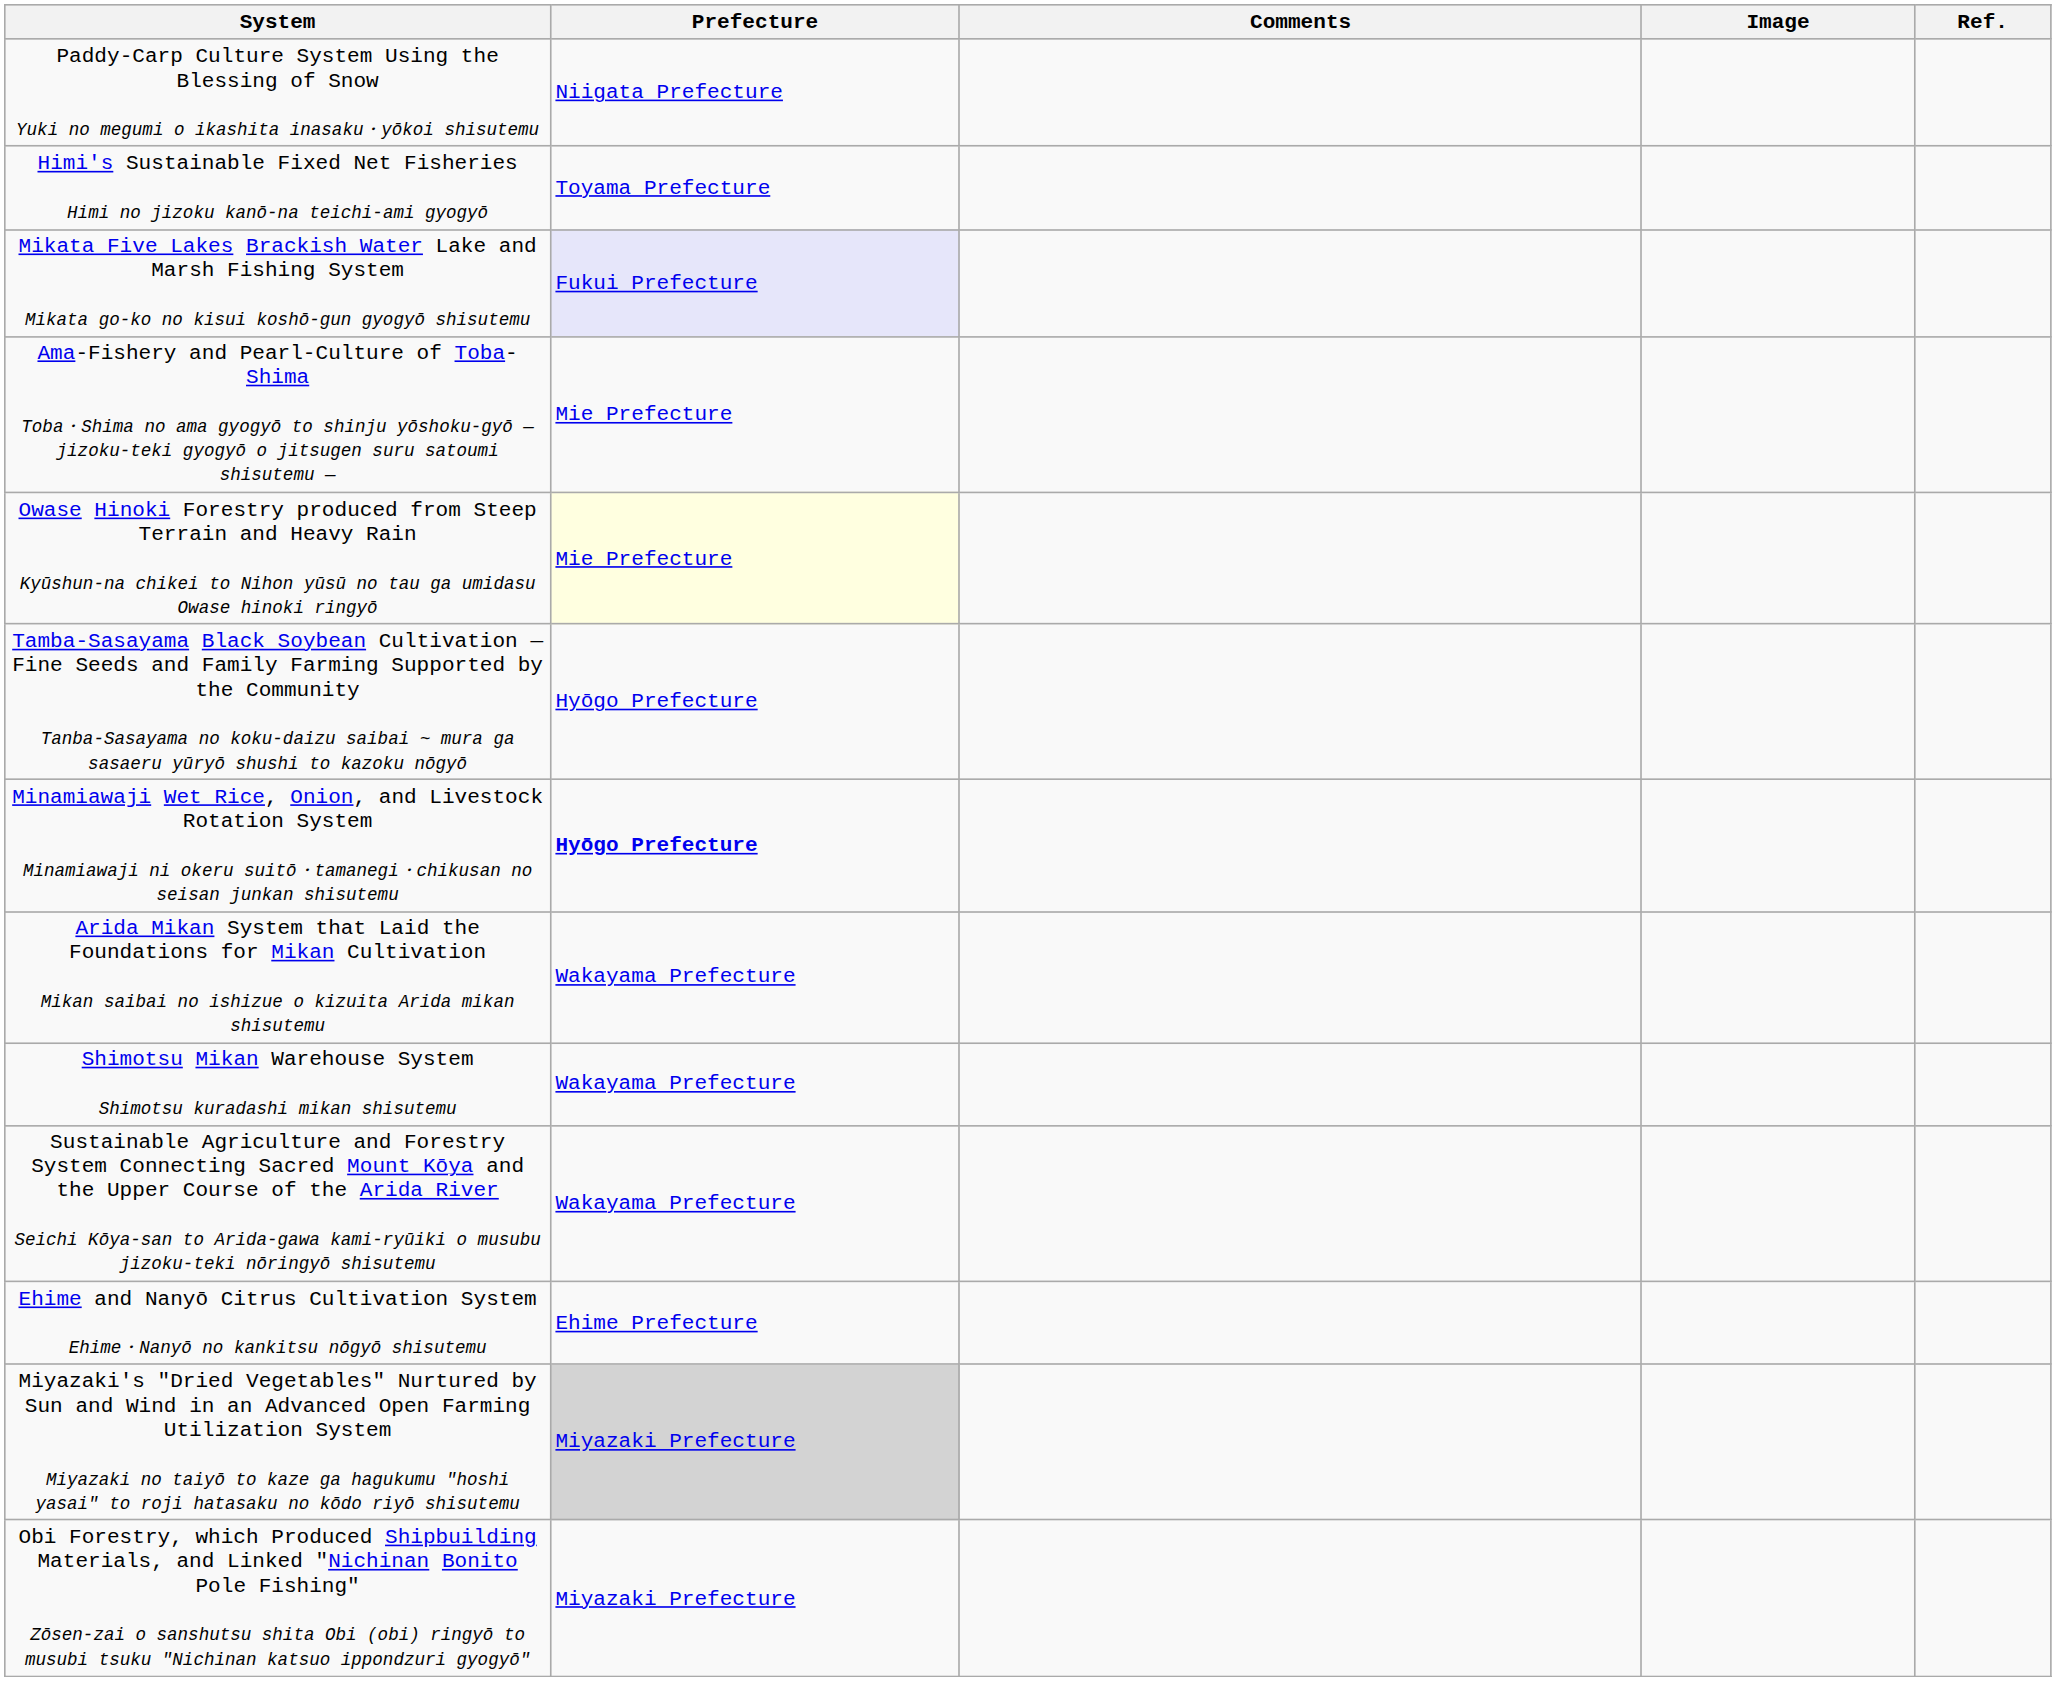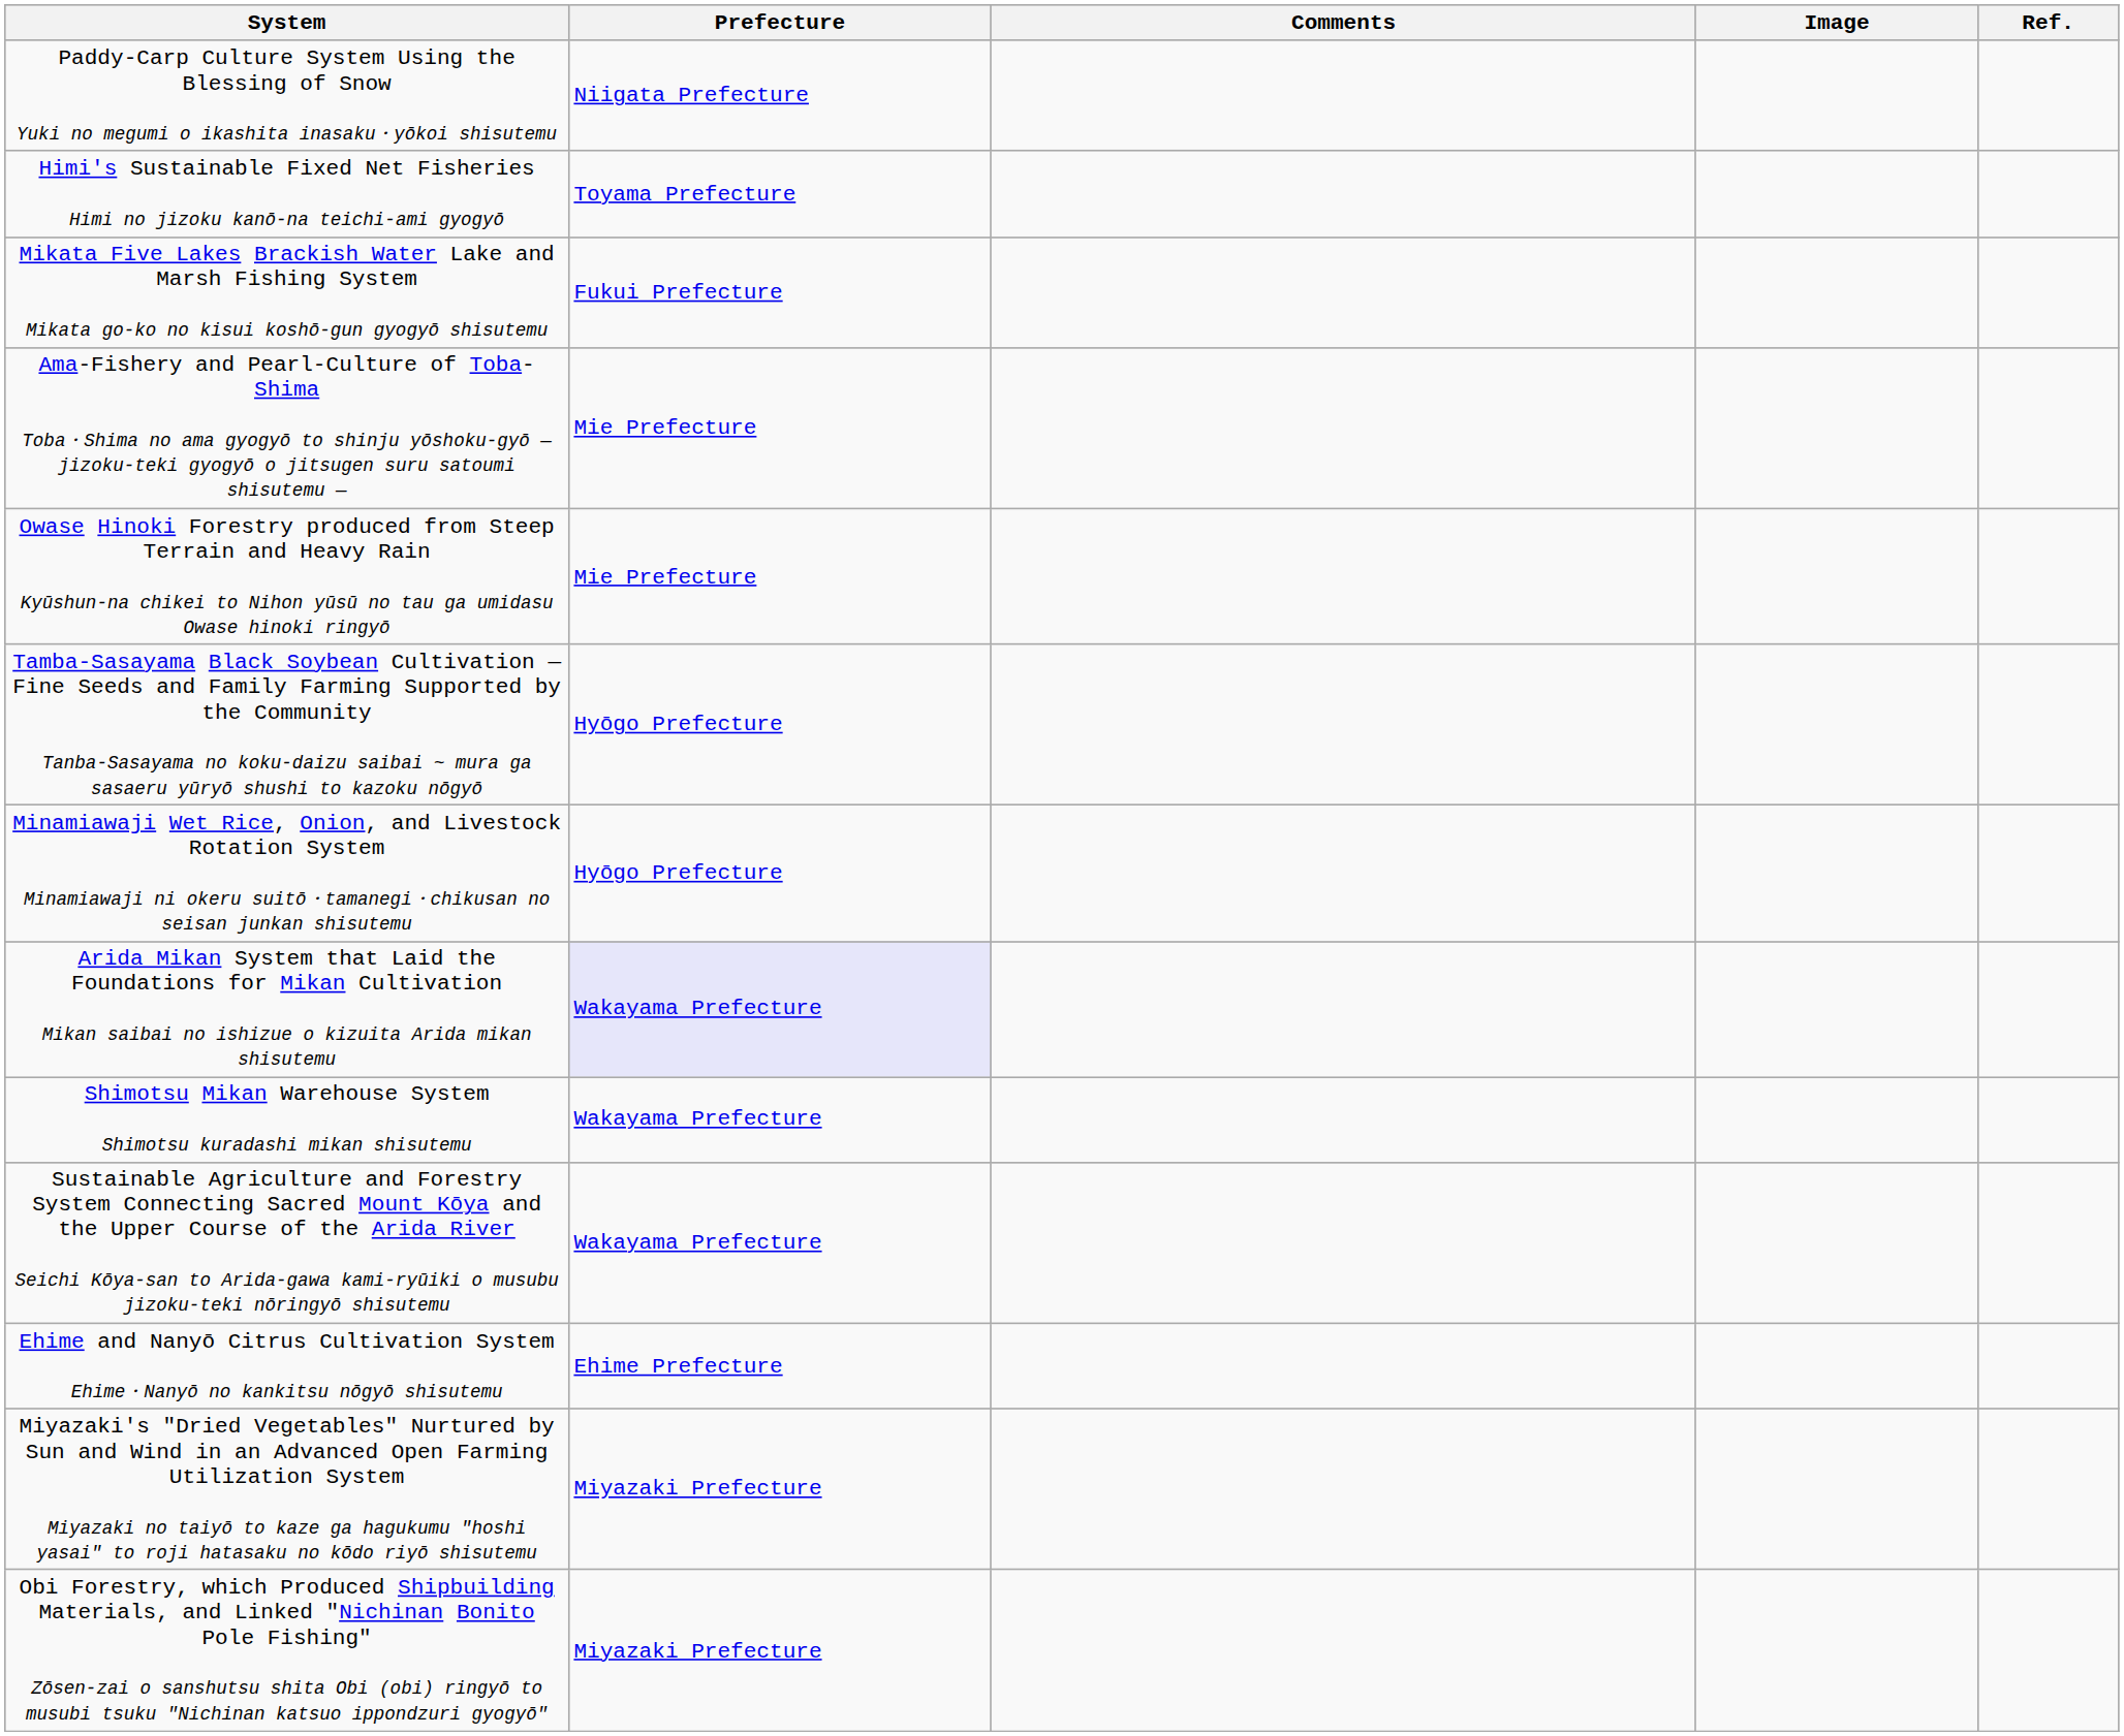row 4 | Prefecture: lavender background -> no background
row 6 | Prefecture: lightyellow background -> no background
row 8 | Prefecture: bold -> normal
row 9 | Prefecture: no background -> lavender background
row 13 | Prefecture: lightgrey background -> no background
